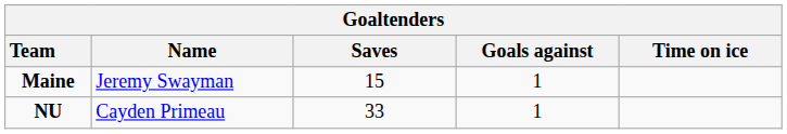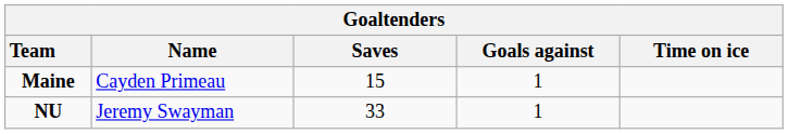Maine | Name: Jeremy Swayman -> Cayden Primeau
NU | Name: Cayden Primeau -> Jeremy Swayman
